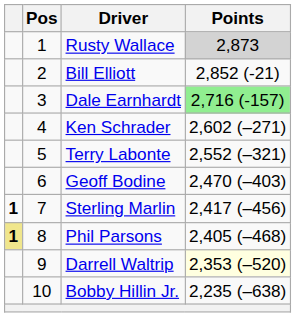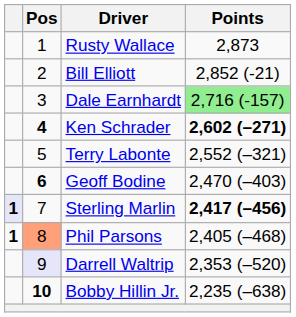Rusty Wallace | Points: lightgrey background -> no background
Ken Schrader | Pos: normal -> bold
Ken Schrader | Points: normal -> bold
Geoff Bodine | Pos: normal -> bold
Sterling Marlin | column 1: no background -> lavender background
Sterling Marlin | Points: normal -> bold
Phil Parsons | column 1: khaki background -> no background
Phil Parsons | Pos: no background -> lightsalmon background
Darrell Waltrip | Pos: no background -> lavender background
Darrell Waltrip | Points: lightyellow background -> no background
Bobby Hillin Jr. | Pos: normal -> bold
